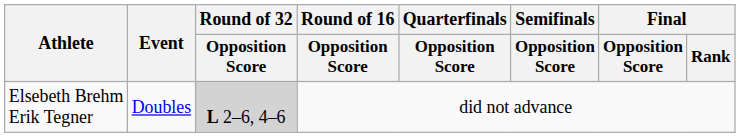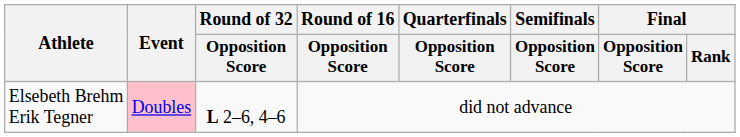Elsebeth Brehm Erik Tegner | Event: no background -> pink background
Elsebeth Brehm Erik Tegner | Round of 32 / Opposition Score: lightgrey background -> no background
